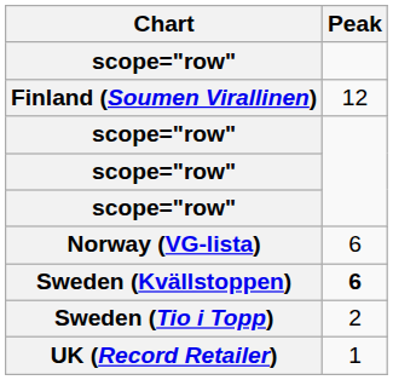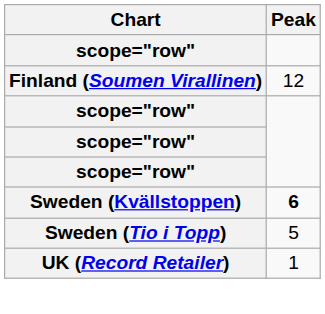- row: Norway (VG-lista) | 6
Sweden (Tio i Topp) | Peak: 2 -> 5
